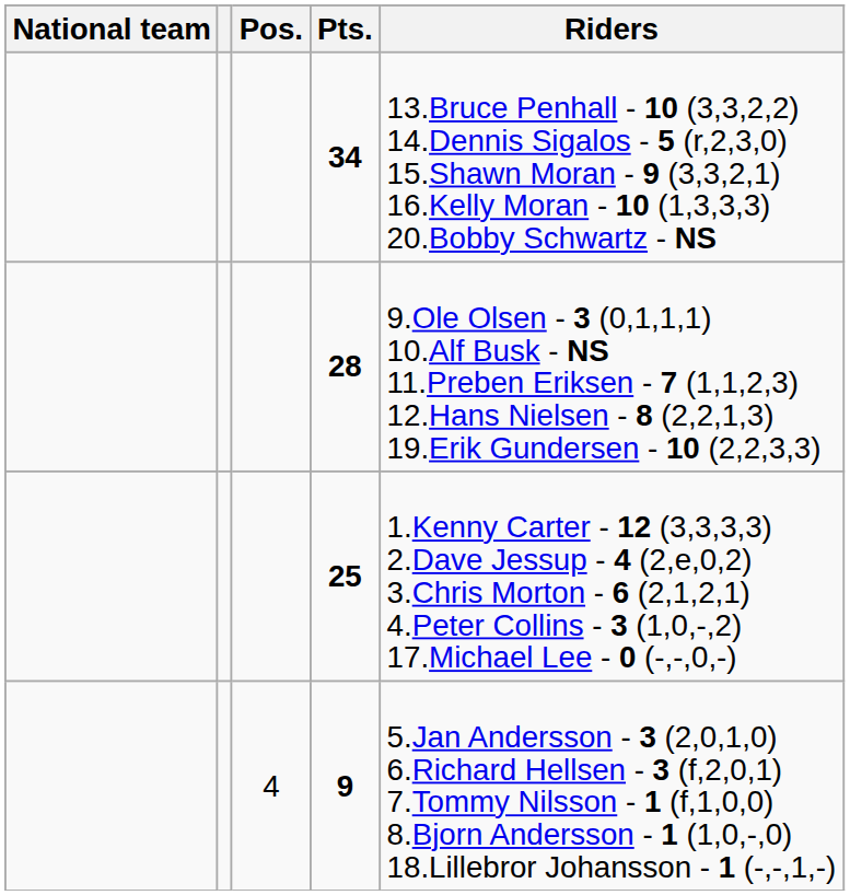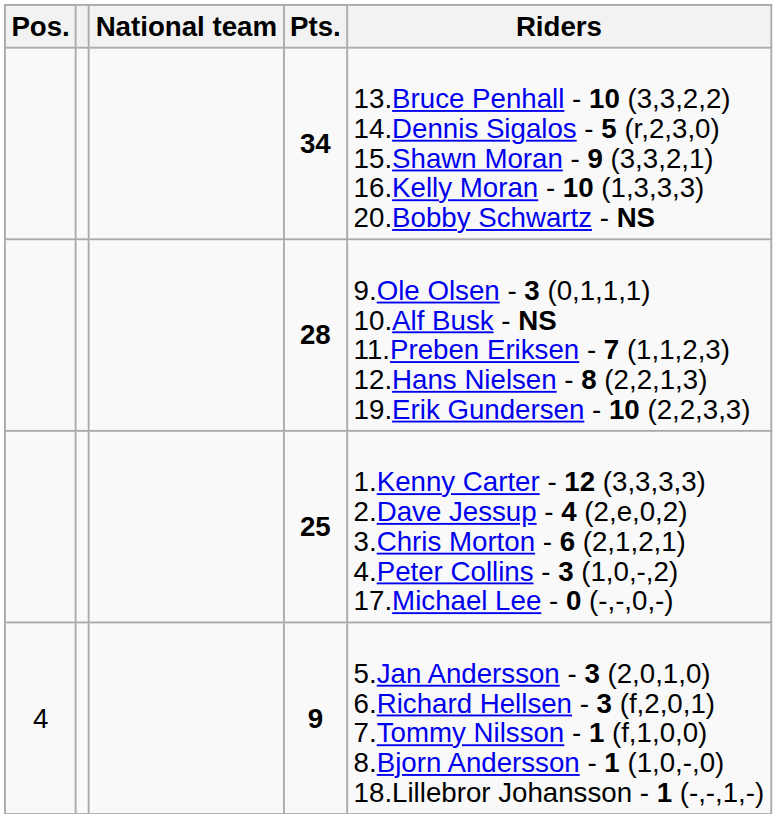columns swapped: Pos. <-> National team
